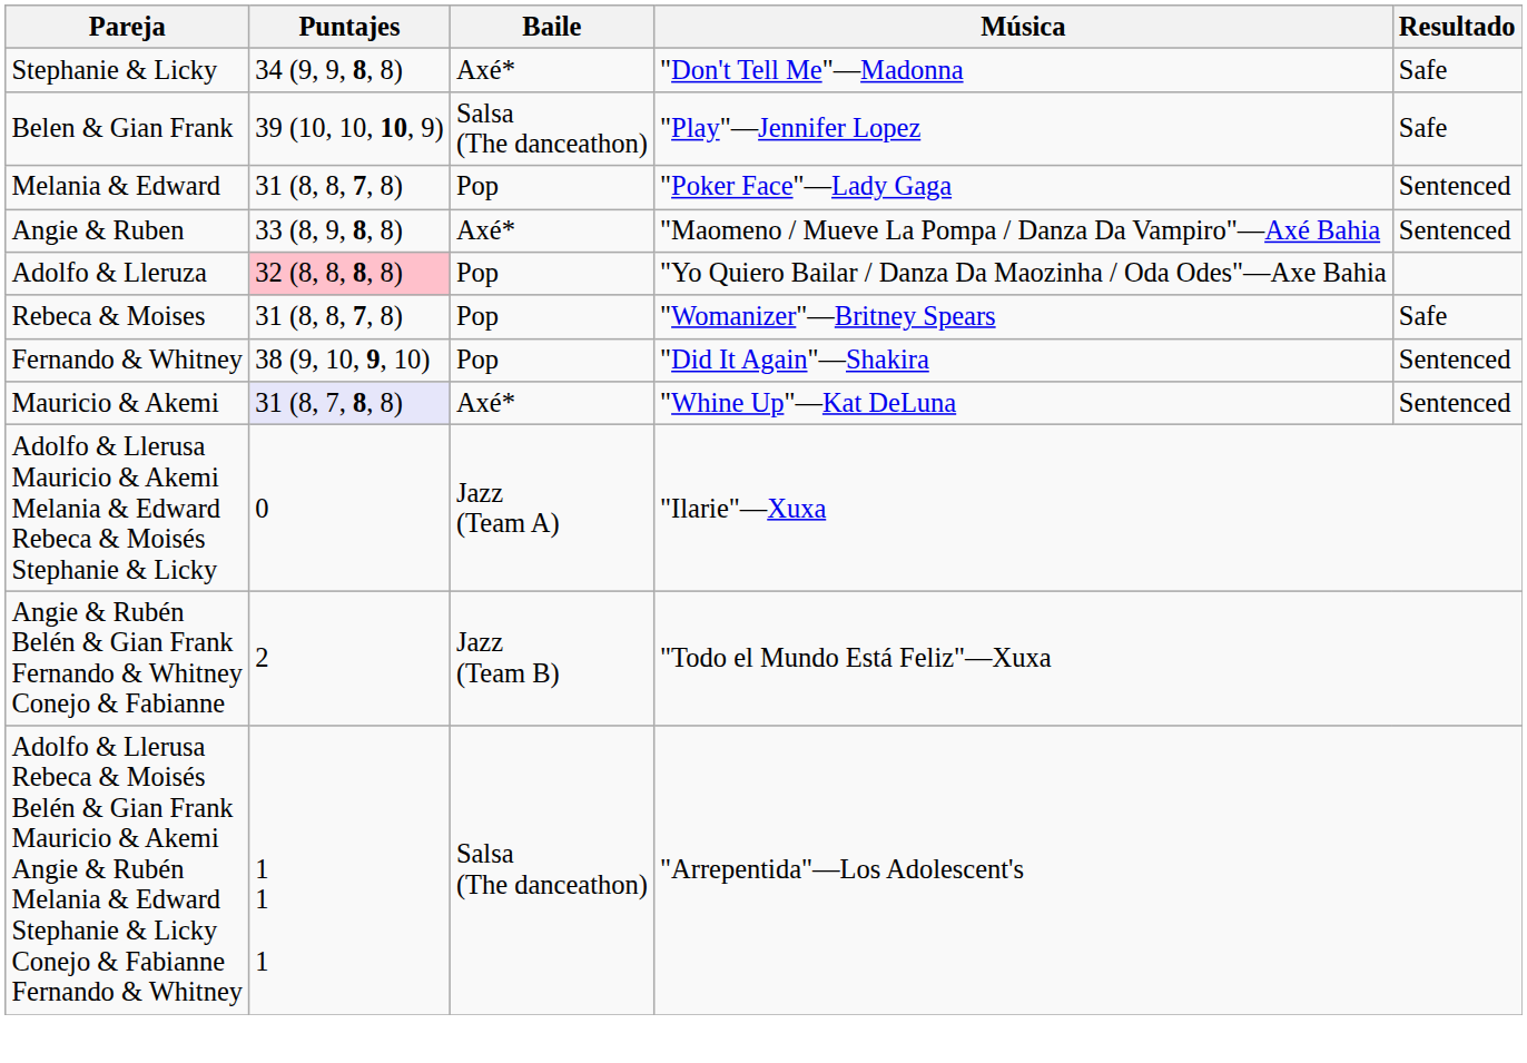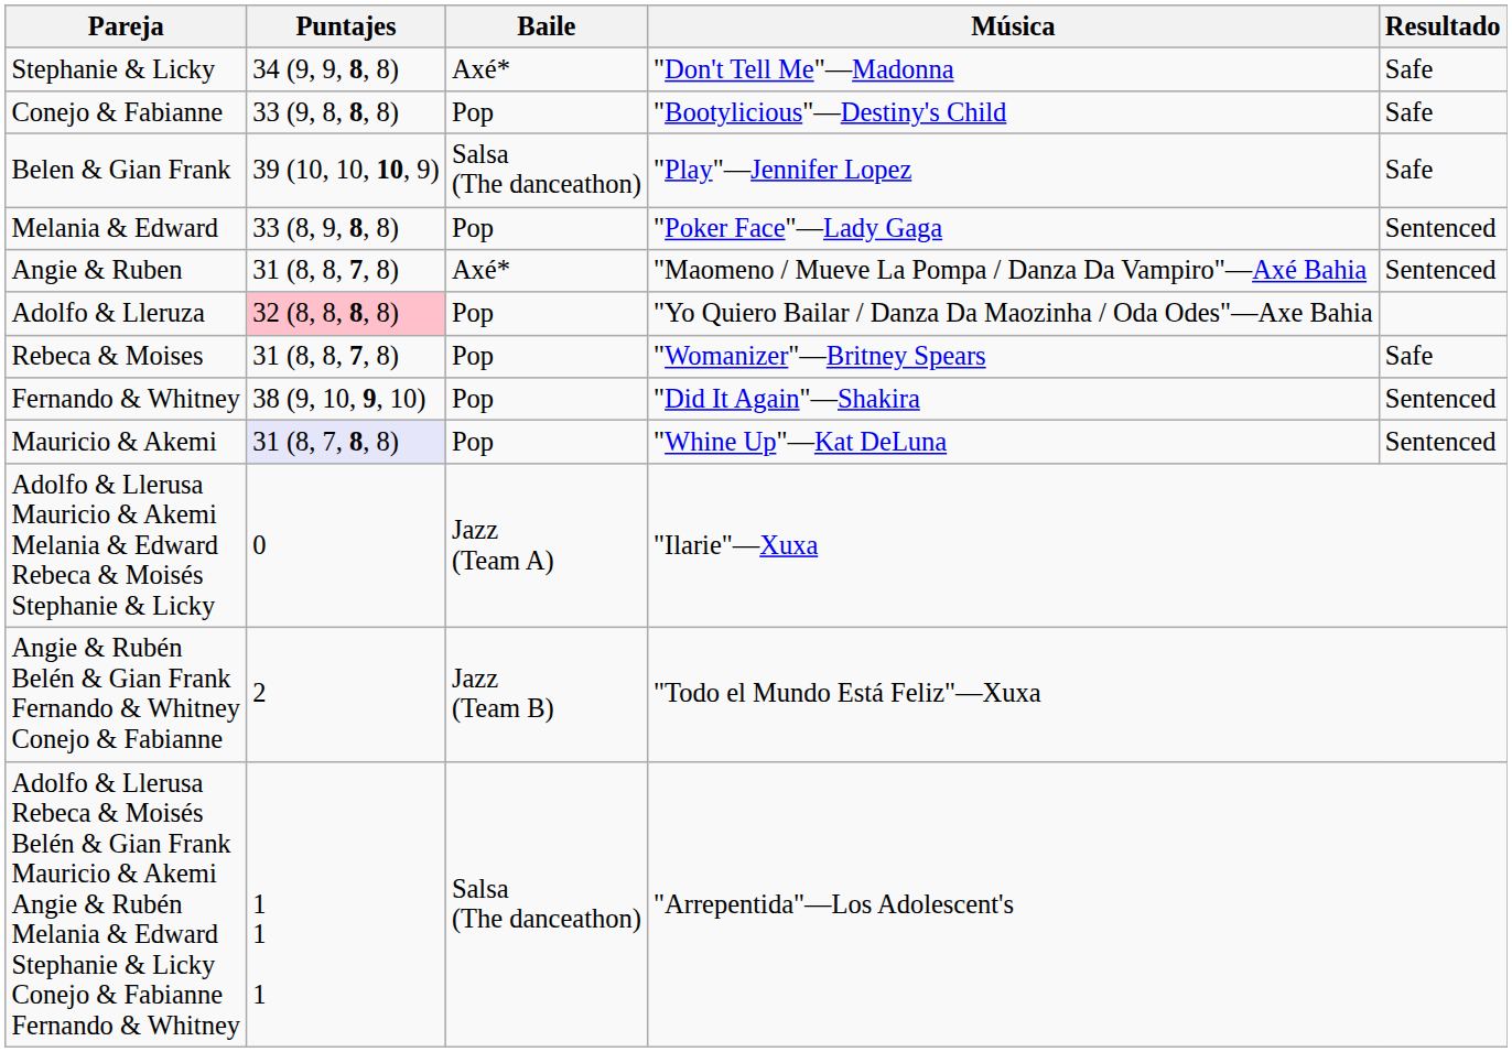+ row: Conejo & Fabianne | 33 (9, 8, 8, 8) | Pop | "Bootylicious"—Destiny's Child | Safe
Melania & Edward | Puntajes: 31 (8, 8, 7, 8) -> 33 (8, 9, 8, 8)
Angie & Ruben | Puntajes: 33 (8, 9, 8, 8) -> 31 (8, 8, 7, 8)
Mauricio & Akemi | Baile: Axé* -> Pop
